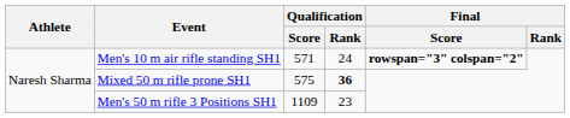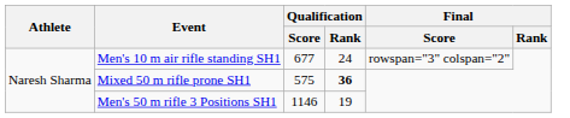Men's 10 m air rifle standing SH1 | Qualification / Score: 571 -> 677
Men's 10 m air rifle standing SH1 | Final / Score: bold -> normal
Men's 50 m rifle 3 Positions SH1 | Qualification / Score: 1109 -> 1146
Men's 50 m rifle 3 Positions SH1 | Qualification / Rank: 23 -> 19
